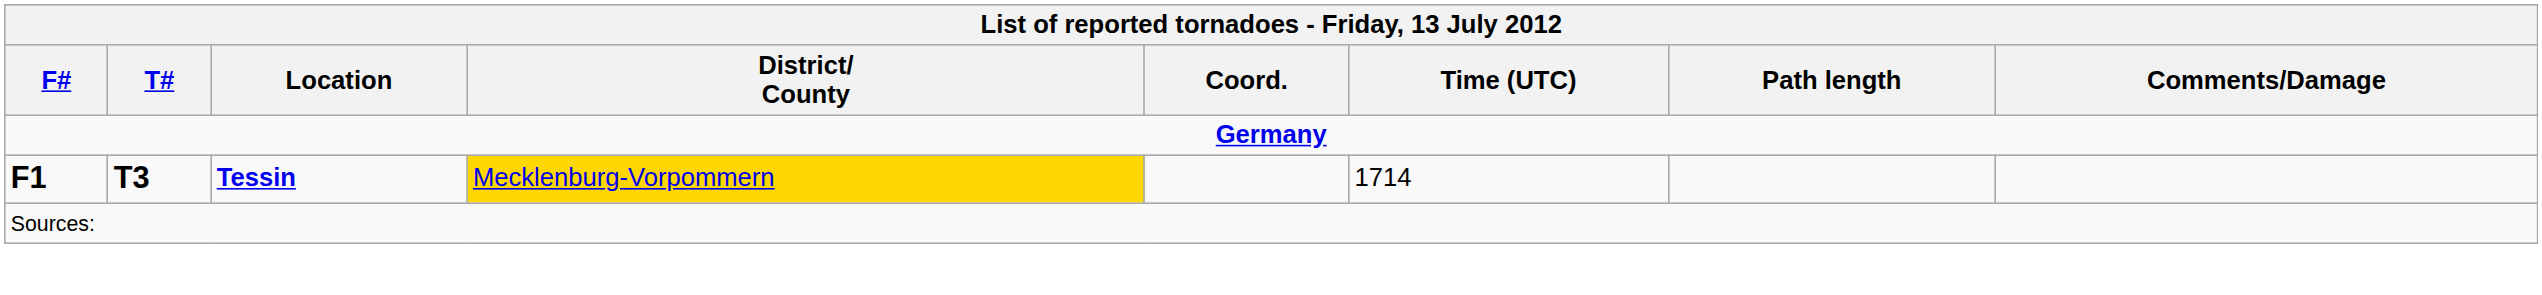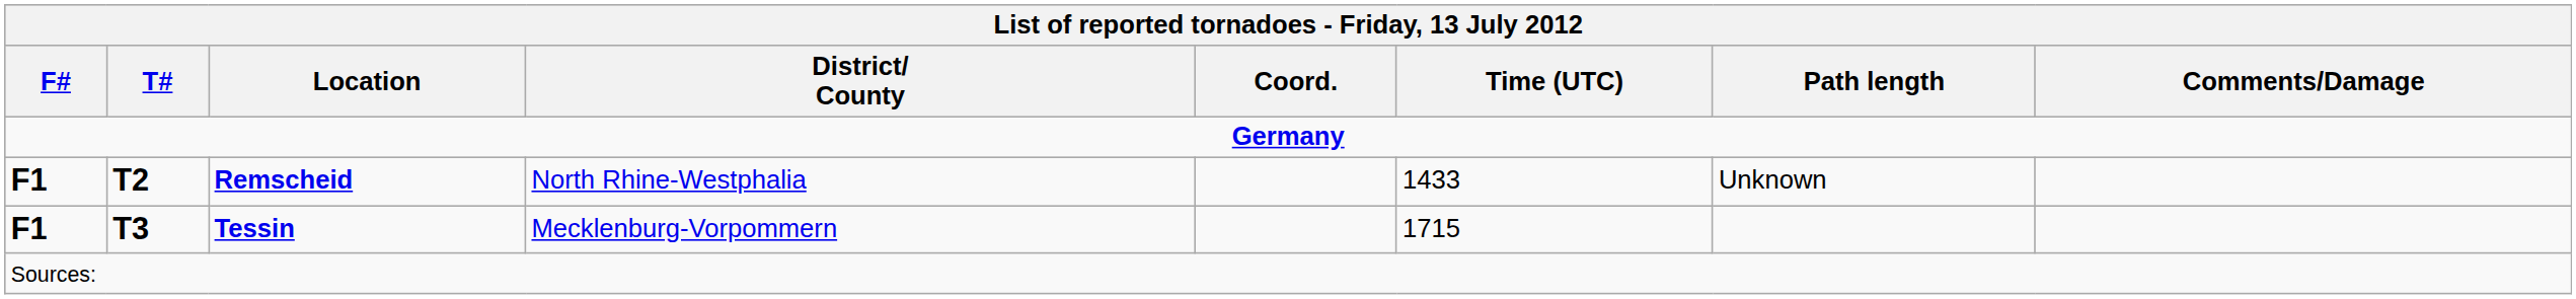+ row: F1 | T2 | Remscheid | North Rhine-Westphalia | 1433 | Unknown
T3 | District/ County: gold background -> no background
T3 | Time (UTC): 1714 -> 1715
